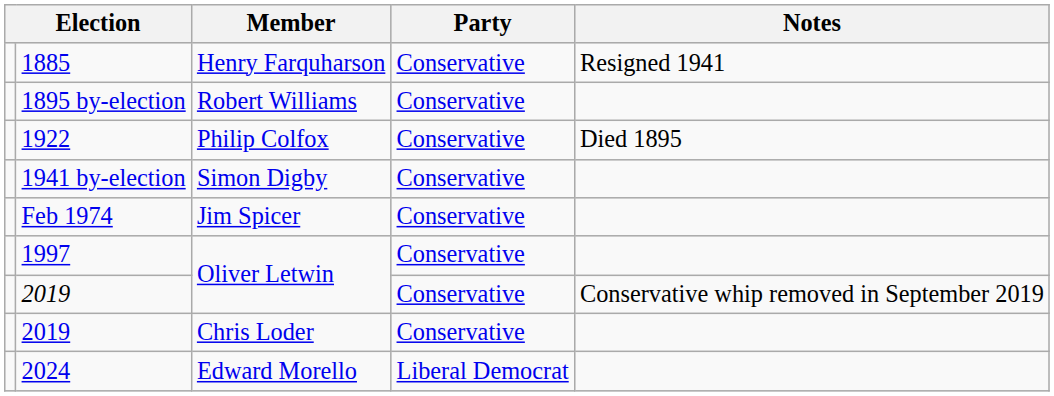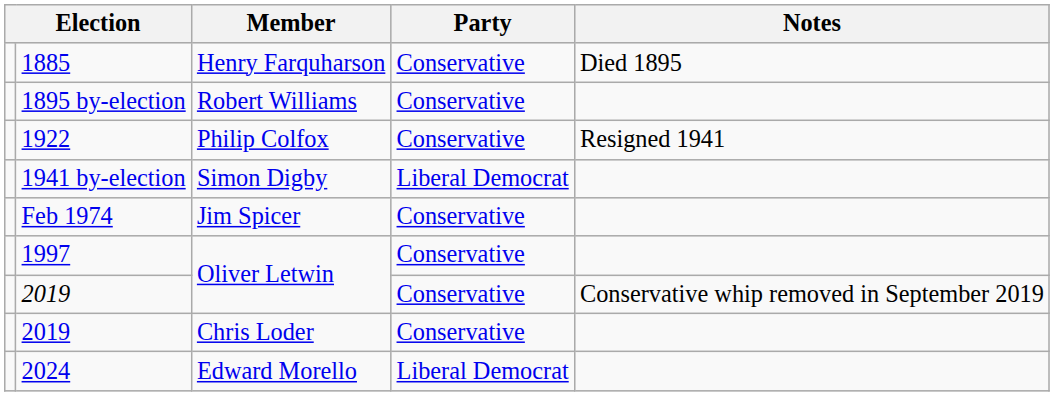1885 | Notes: Resigned 1941 -> Died 1895
1922 | Notes: Died 1895 -> Resigned 1941
1941 by-election | Party: Conservative -> Liberal Democrat
